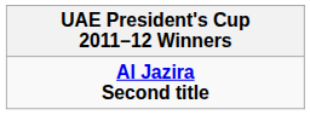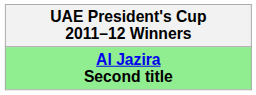row 2 | column 1: no background -> lightgreen background
